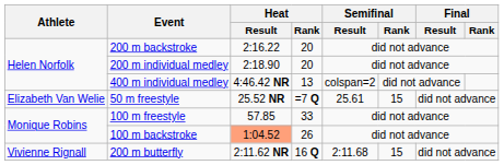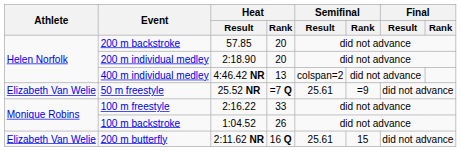200 m backstroke | Heat / Result: 2:16.22 -> 57.85
50 m freestyle | Semifinal / Rank: 15 -> =9
100 m freestyle | Heat / Result: 57.85 -> 2:16.22
100 m backstroke | Heat / Result: lightsalmon background -> no background
200 m butterfly | Athlete: Vivienne Rignall -> Elizabeth Van Welie
200 m butterfly | Semifinal / Result: 2:11.68 -> 25.61
